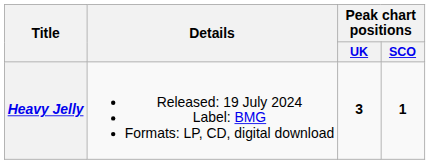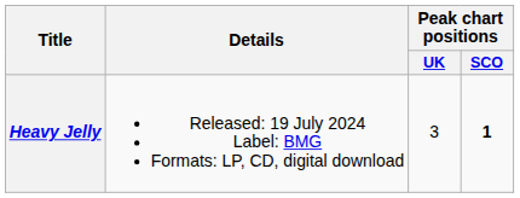Heavy Jelly | Peak chart positions / UK: bold -> normal
